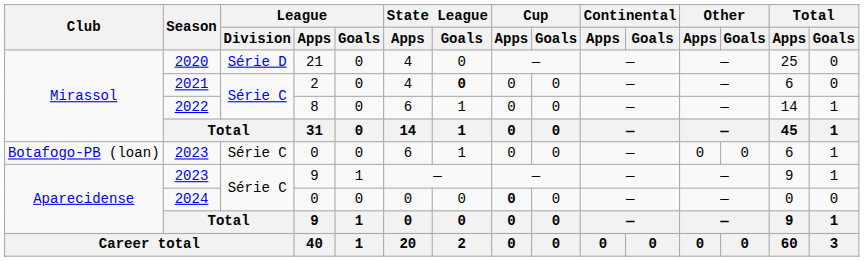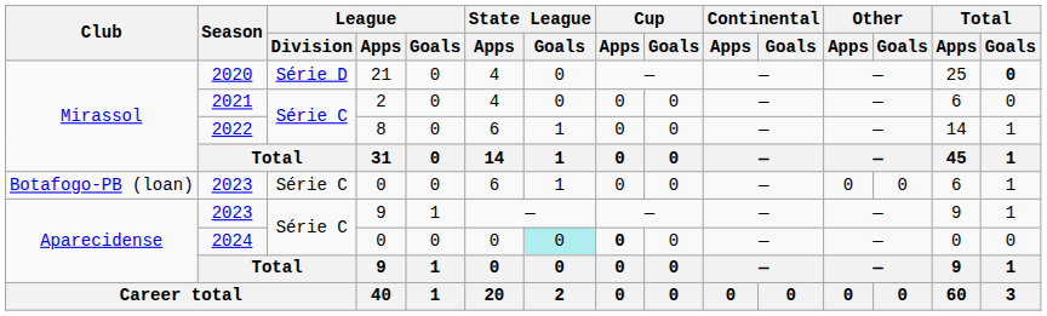2020 | Total / Goals: normal -> bold
2021 | State League / Goals: bold -> normal
2024 | State League / Goals: no background -> paleturquoise background
